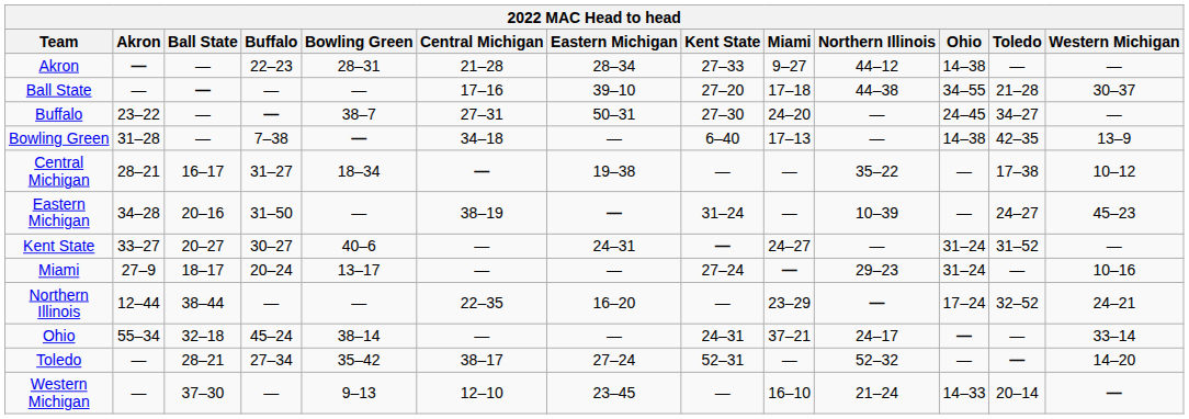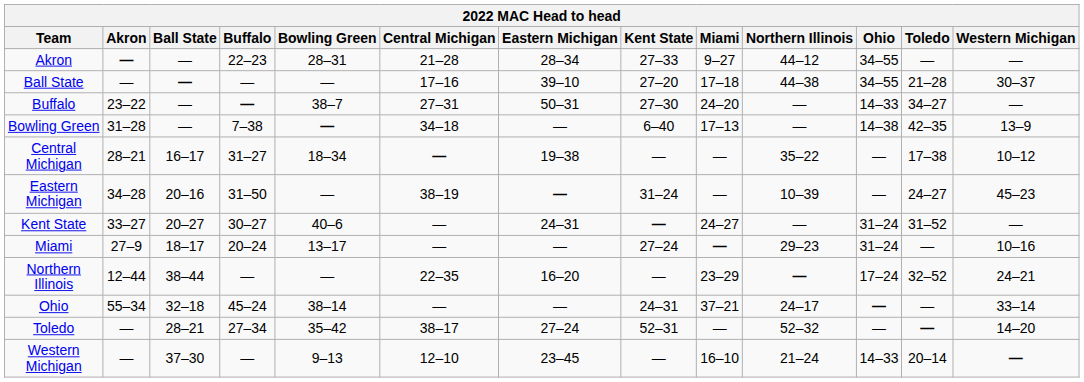row 3 | Ohio: 14–38 -> 34–55
row 5 | Ohio: 24–45 -> 14–33
